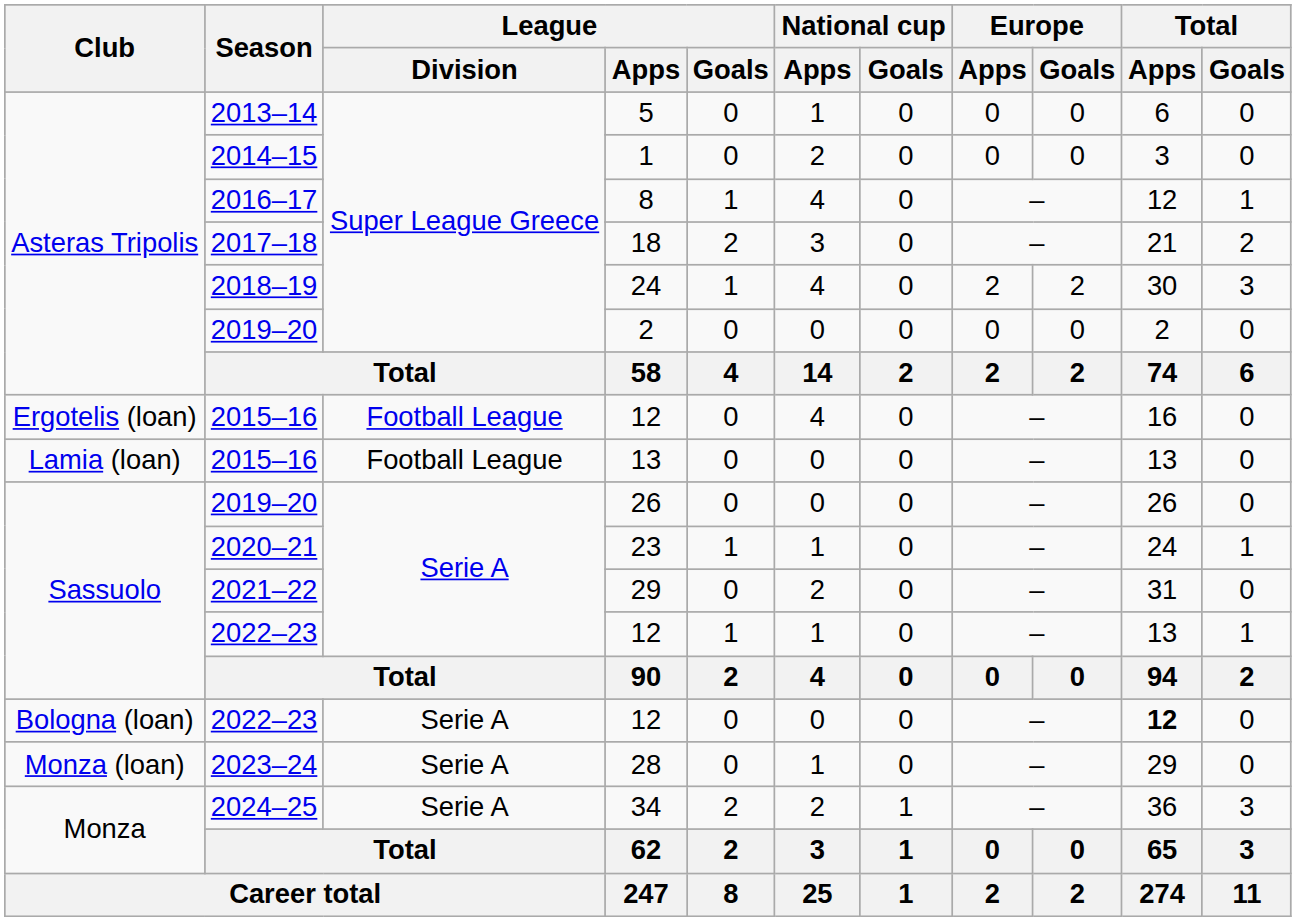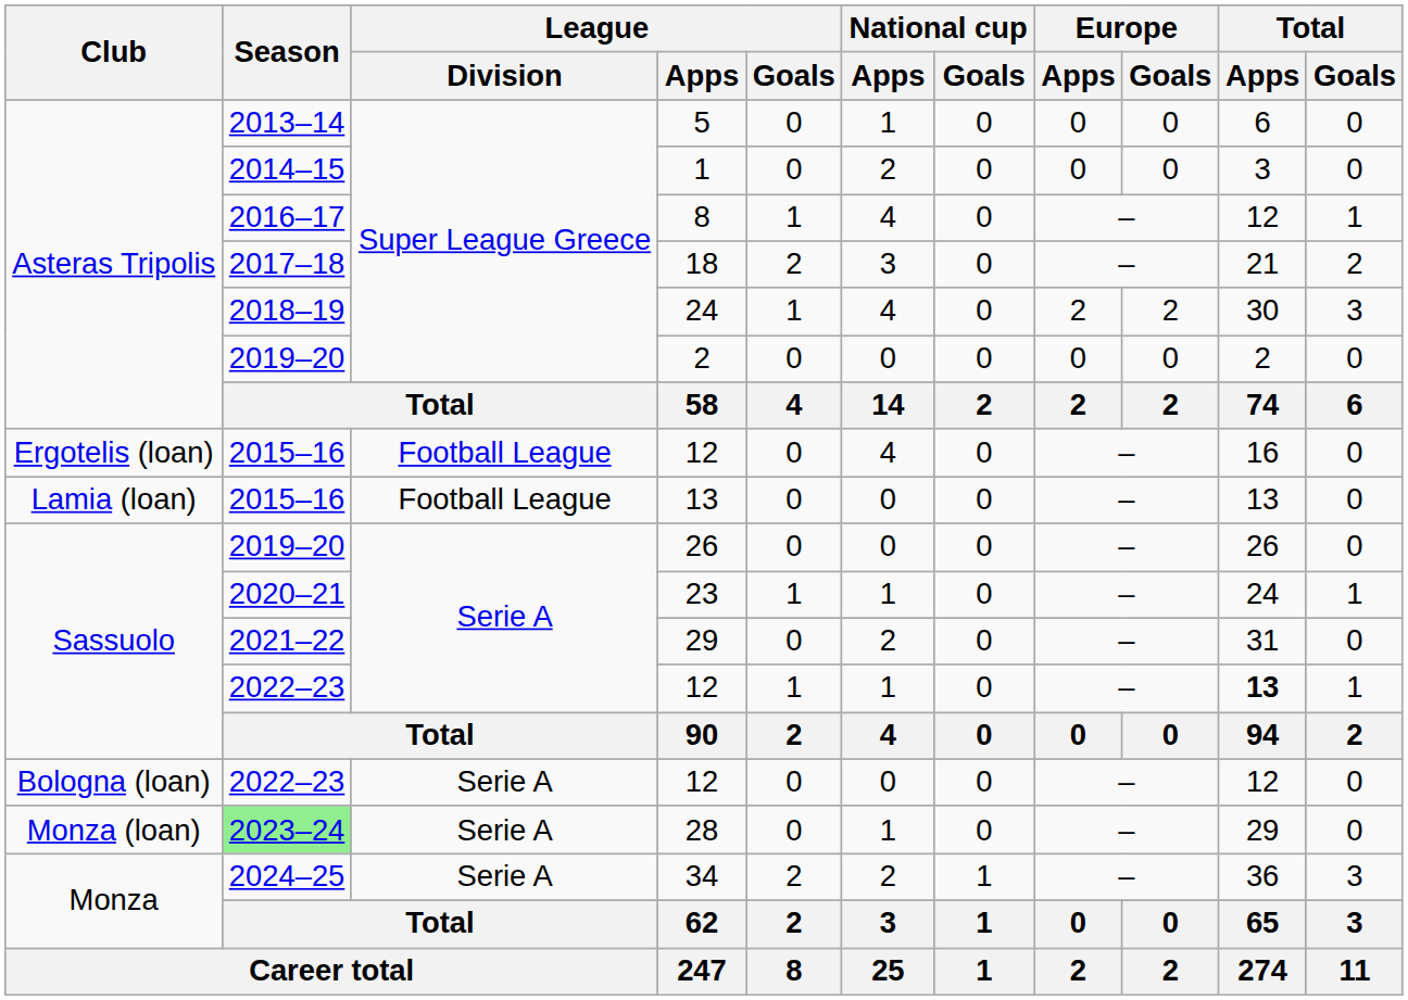Sassuolo / 12 | Total / Apps: normal -> bold
Bologna (loan) / 12 | Total / Apps: bold -> normal
28 | Season: no background -> lightgreen background
